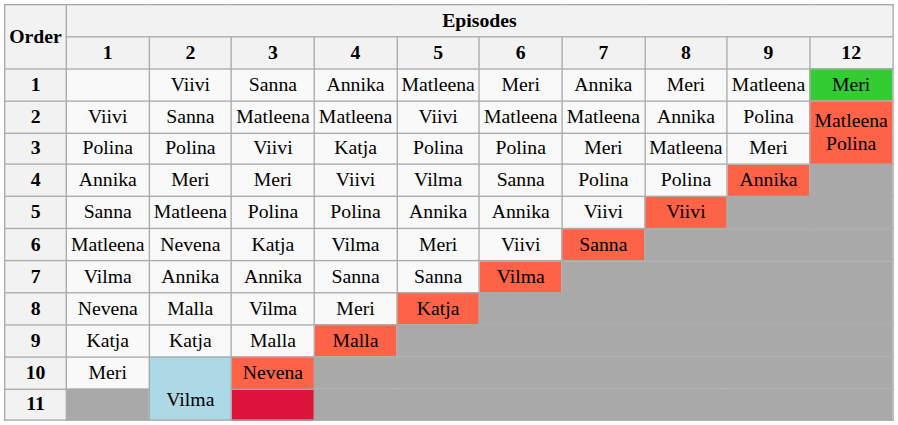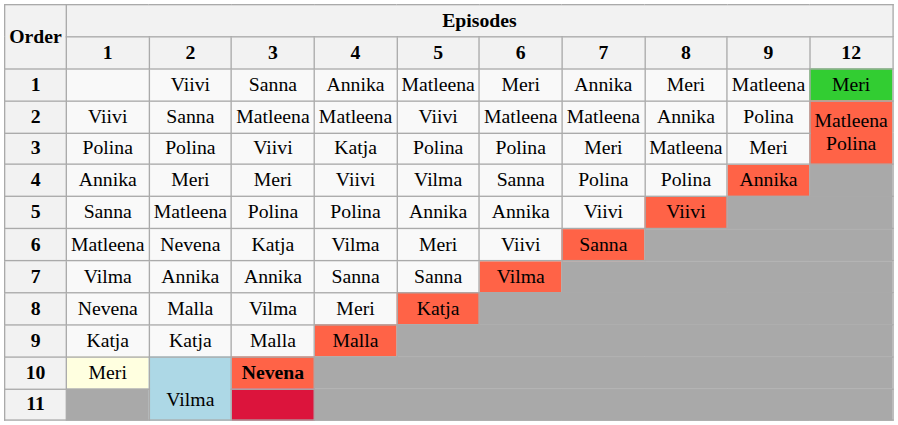10 | Episodes / 1: no background -> lightyellow background
10 | Episodes / 3: normal -> bold
